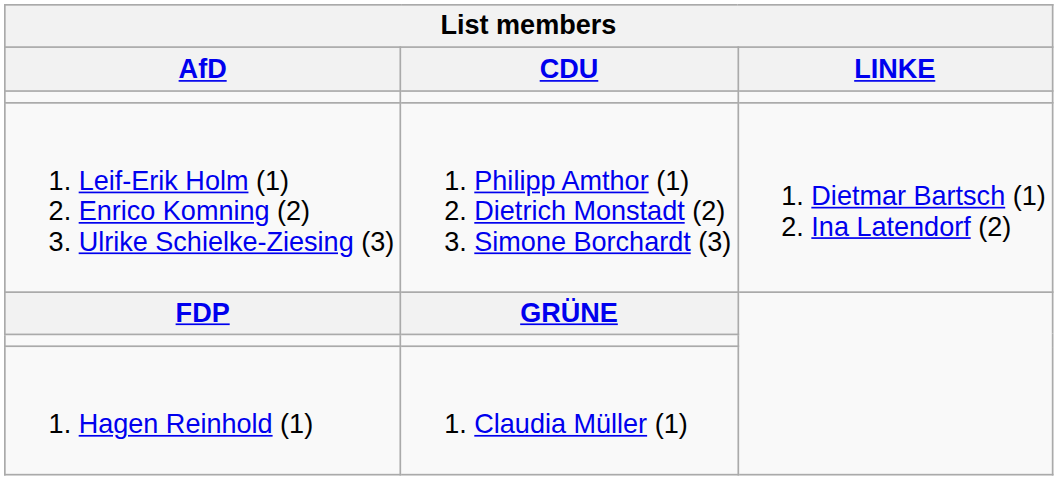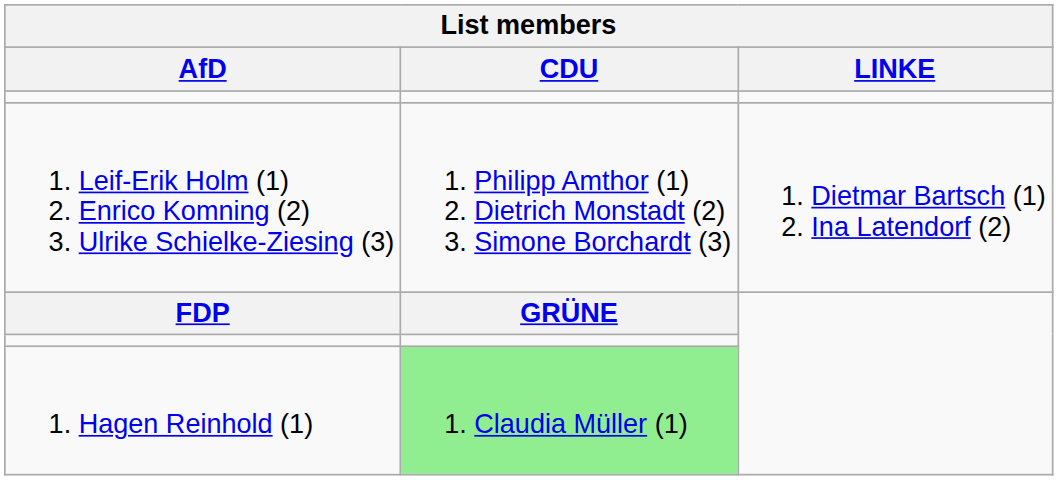Hagen Reinhold (1) | CDU: no background -> lightgreen background
